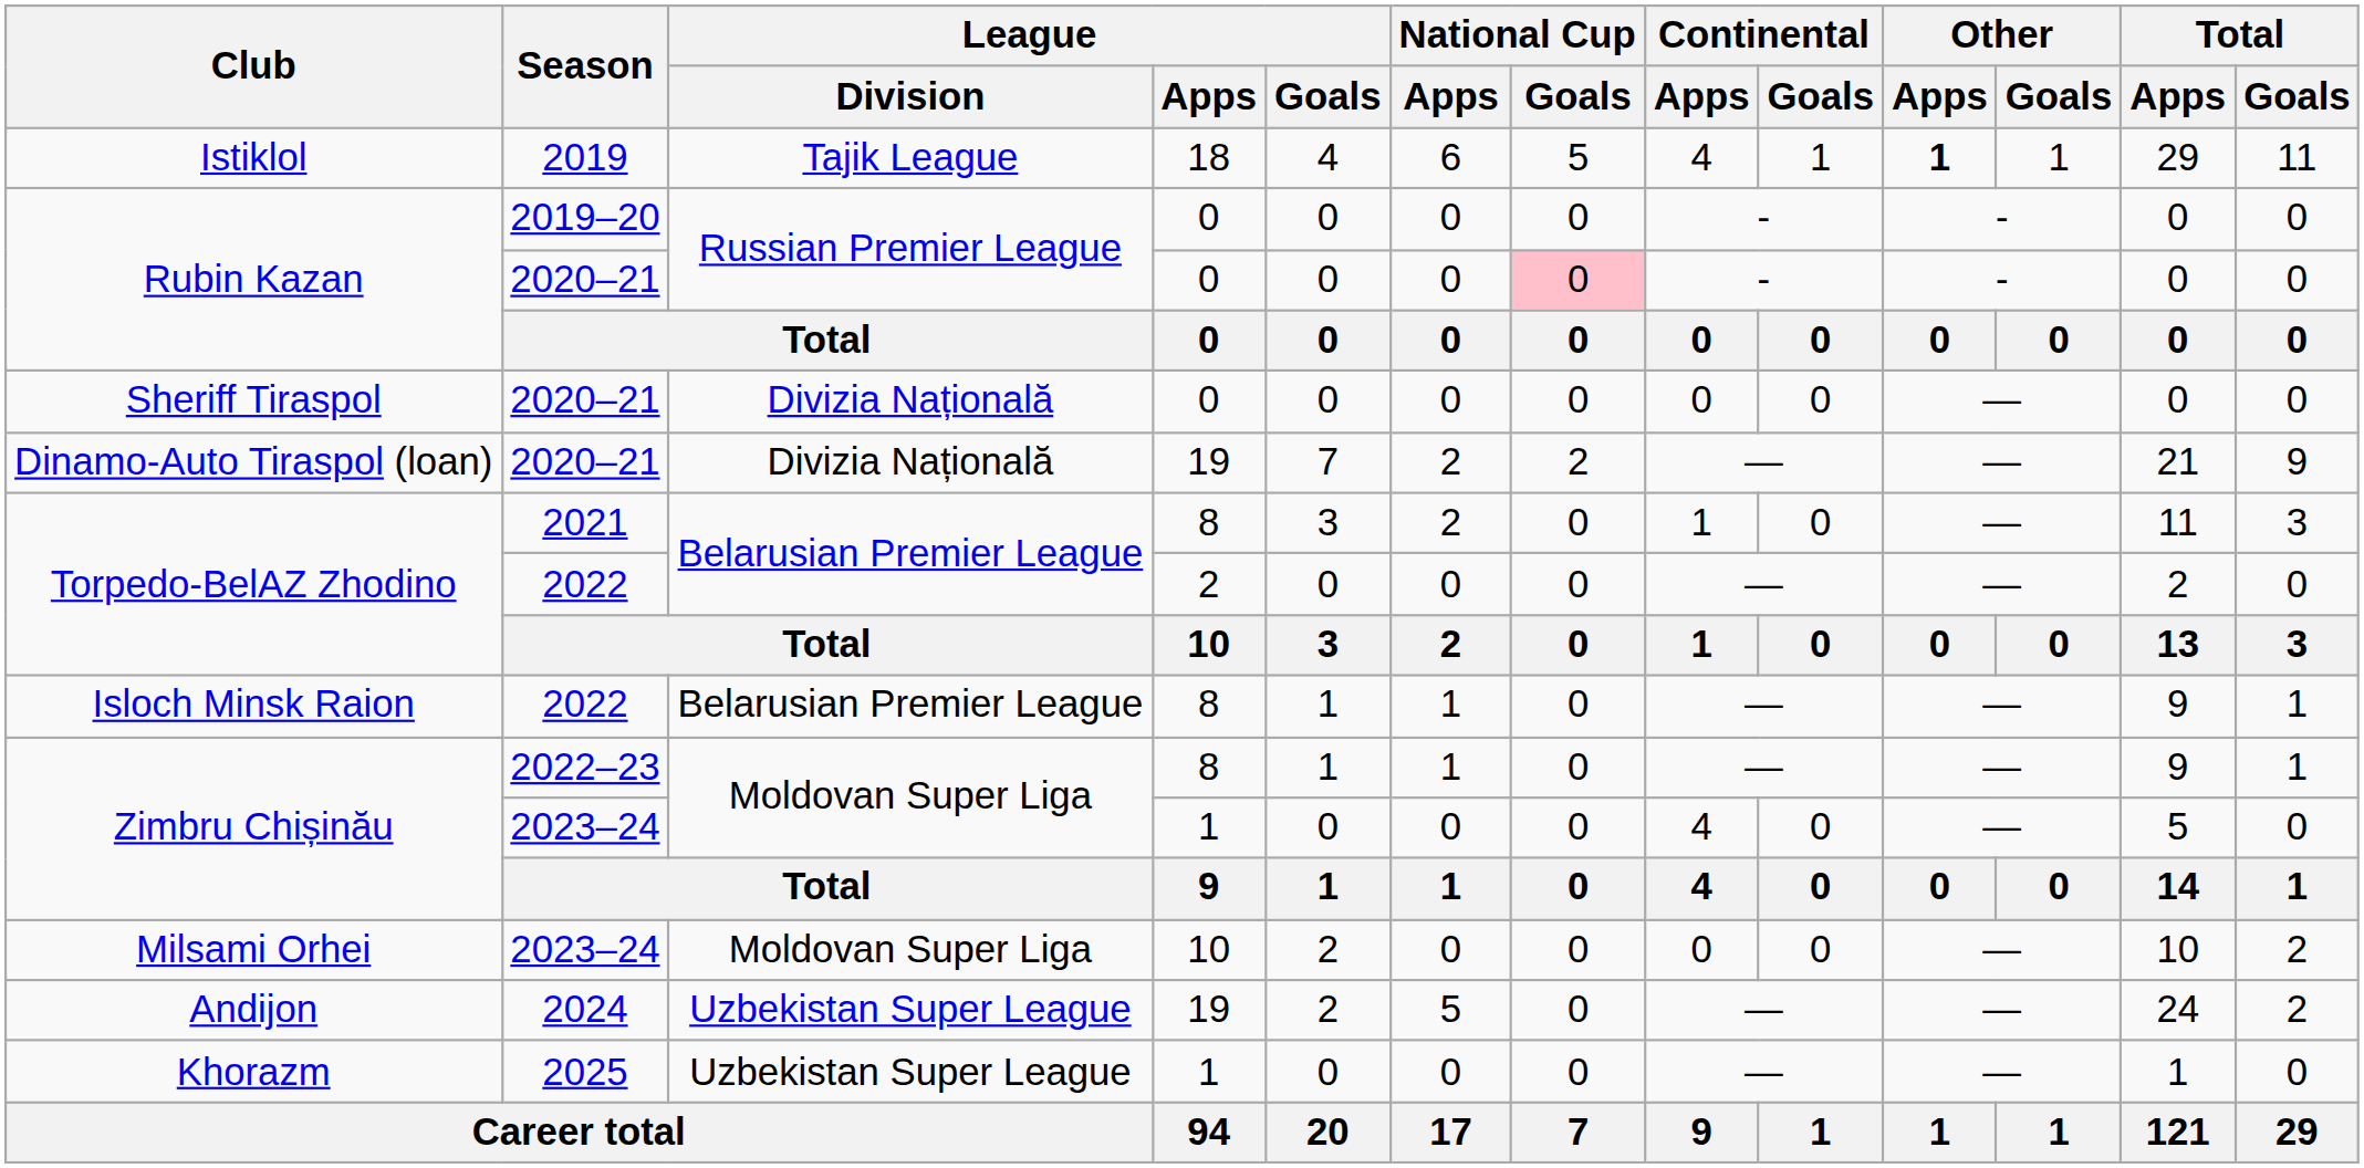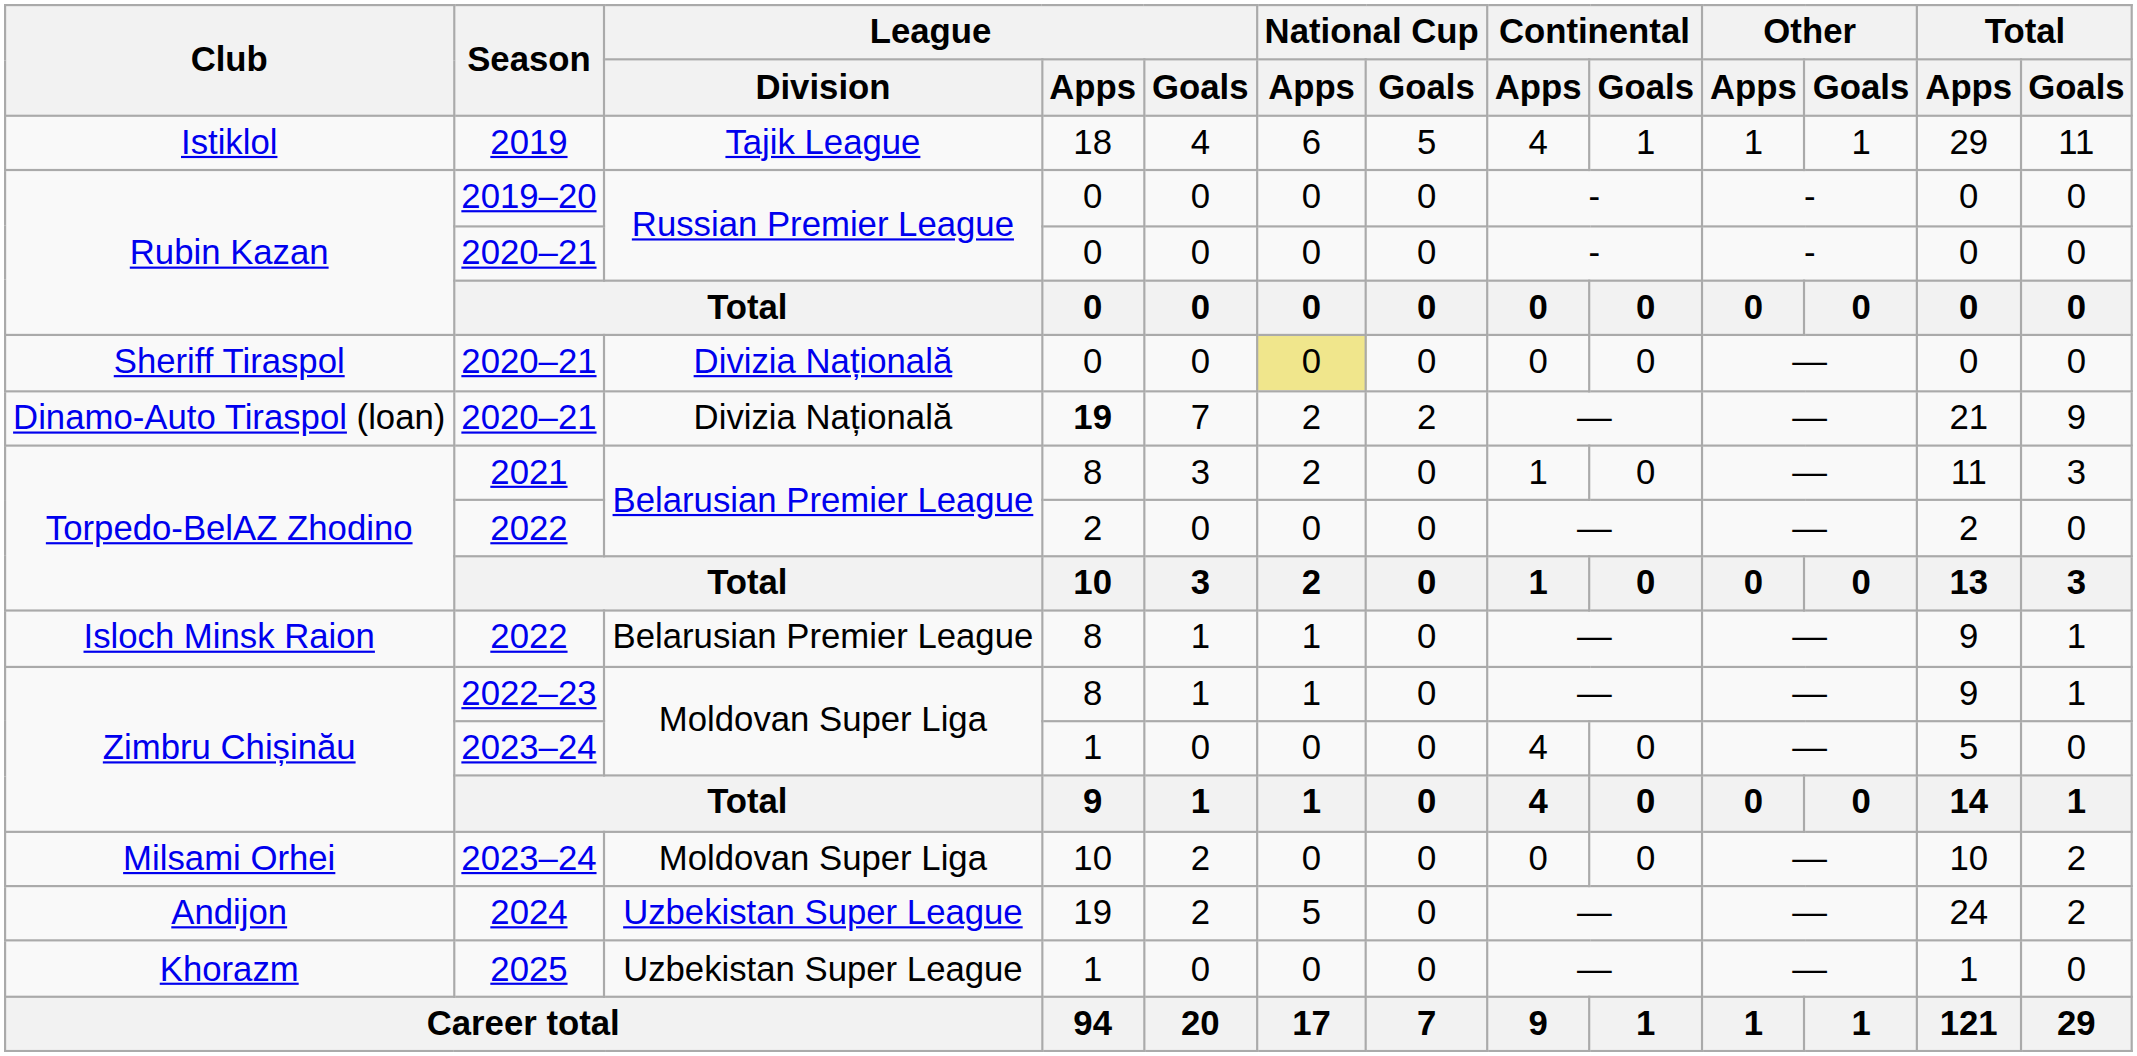Istiklol | Other / Apps: bold -> normal
Rubin Kazan / 2020–21 | National Cup / Goals: pink background -> no background
Sheriff Tiraspol | National Cup / Apps: no background -> khaki background
Dinamo-Auto Tiraspol (loan) | League / Apps: normal -> bold
